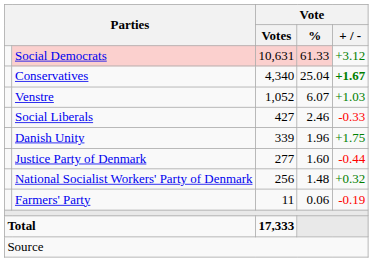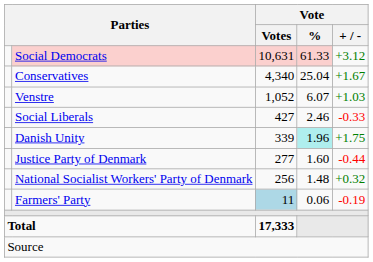Conservatives | Vote / + / -: bold -> normal
Danish Unity | Vote / %: no background -> paleturquoise background
Farmers' Party | Vote / Votes: no background -> lightblue background
